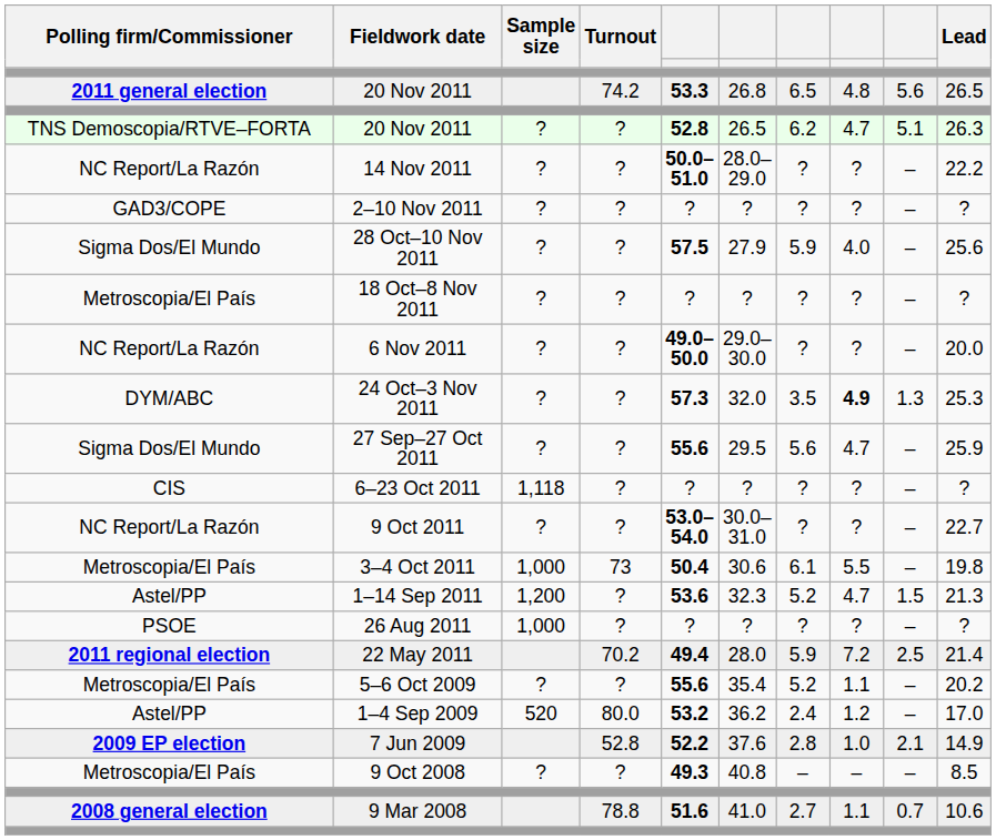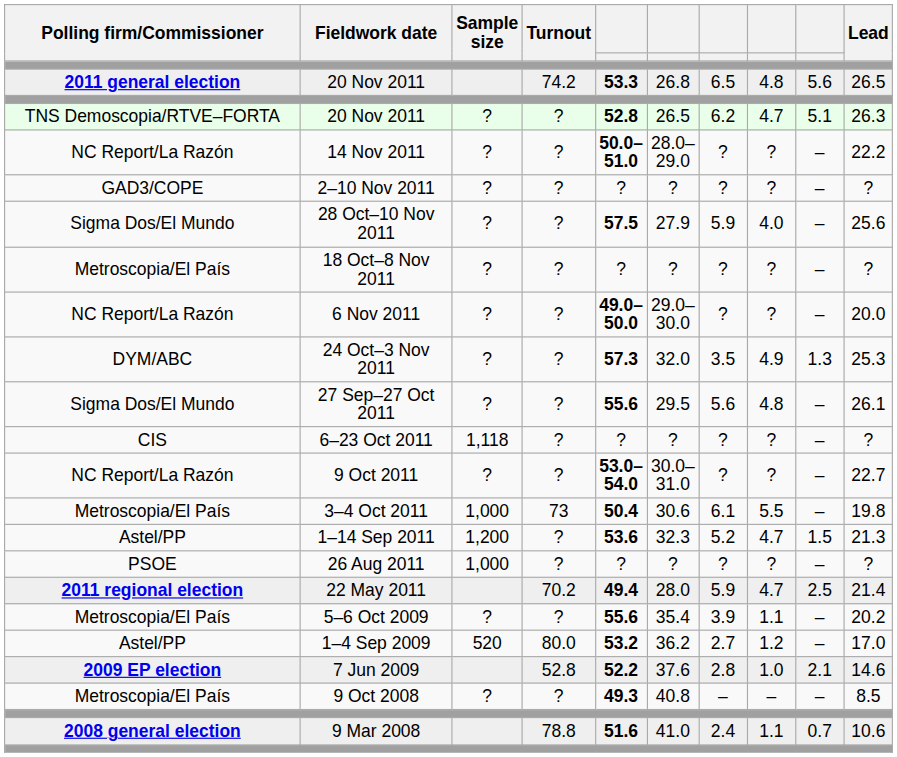24 Oct–3 Nov 2011 | column 8: bold -> normal
27 Sep–27 Oct 2011 | column 8: 4.7 -> 4.8
27 Sep–27 Oct 2011 | Lead: 25.9 -> 26.1
22 May 2011 | column 8: 7.2 -> 4.7
5–6 Oct 2009 | column 7: 5.2 -> 3.9
1–4 Sep 2009 | column 7: 2.4 -> 2.7
7 Jun 2009 | Lead: 14.9 -> 14.6
9 Mar 2008 | column 7: 2.7 -> 2.4
